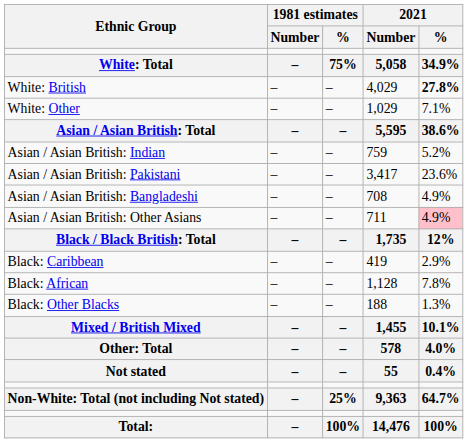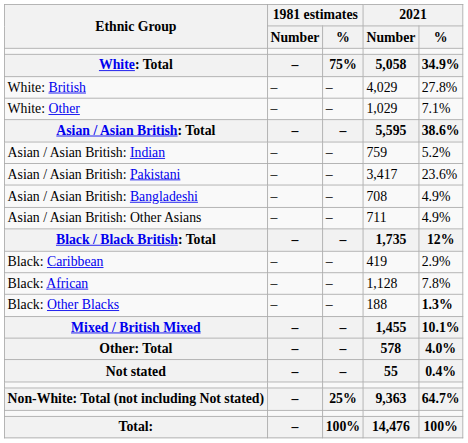White: British | 2021 / %: bold -> normal
Asian / Asian British: Other Asians | 2021 / %: pink background -> no background
Black: Other Blacks | 2021 / %: normal -> bold
